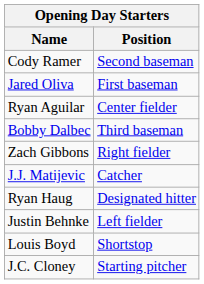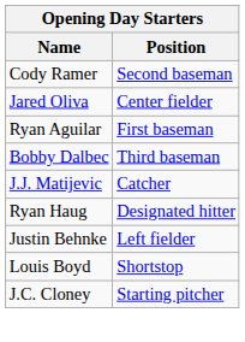Jared Oliva | Position: First baseman -> Center fielder
Ryan Aguilar | Position: Center fielder -> First baseman
- row: Zach Gibbons | Right fielder
